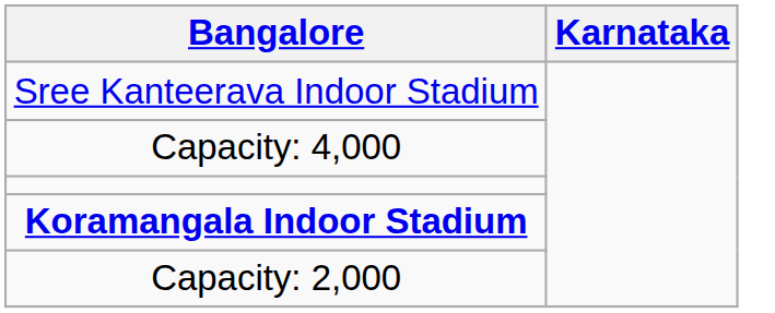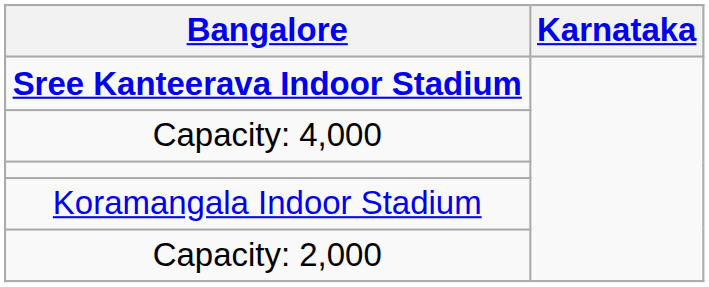Sree Kanteerava Indoor Stadium | Bangalore: normal -> bold
Koramangala Indoor Stadium | Bangalore: bold -> normal
